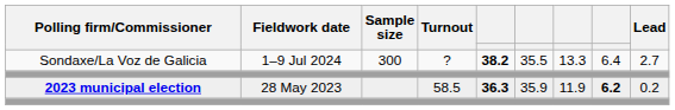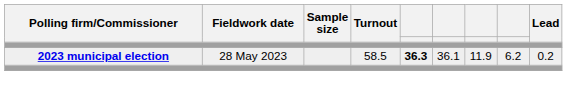- row: Sondaxe/La Voz de Galicia | 1–9 Jul 2024 | 300 | ? | 38.2 | 35.5 | 13.3 | 6.4 | 2.7
2023 municipal election | column 6: 35.9 -> 36.1
2023 municipal election | column 8: bold -> normal
